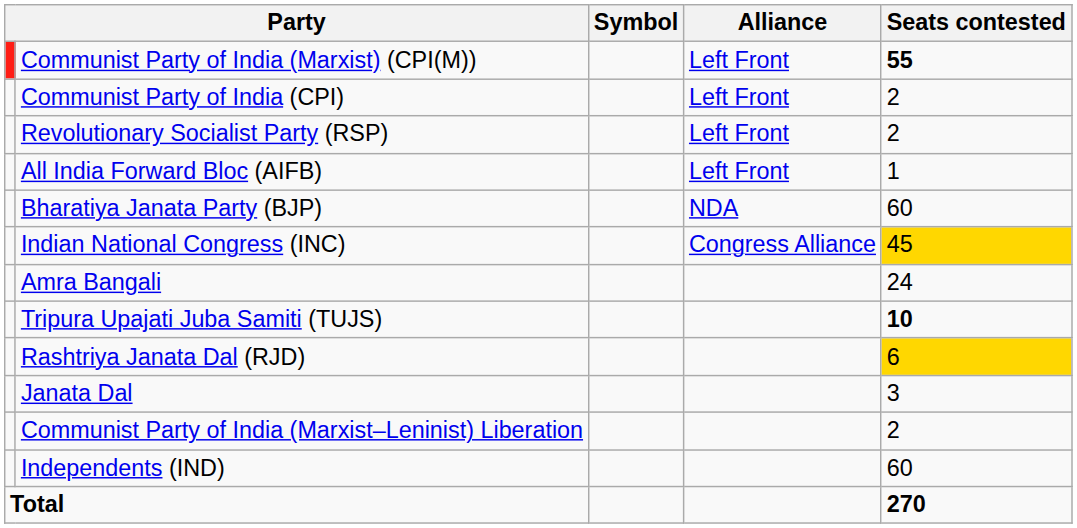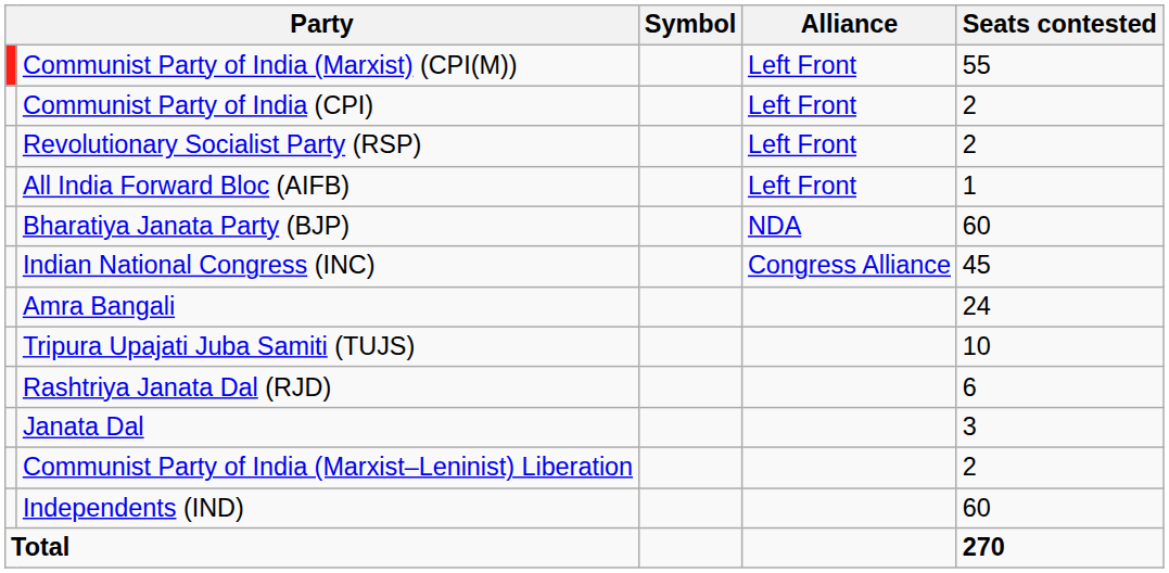Communist Party of India (Marxist) (CPI(M)) | Seats contested: bold -> normal
Indian National Congress (INC) | Seats contested: gold background -> no background
Tripura Upajati Juba Samiti (TUJS) | Seats contested: bold -> normal
Rashtriya Janata Dal (RJD) | Seats contested: gold background -> no background
